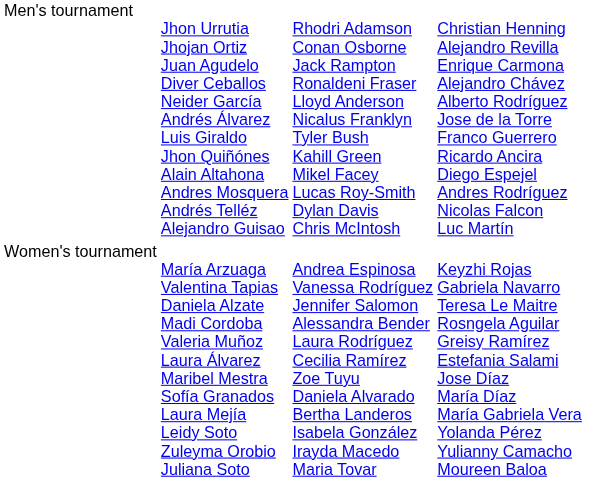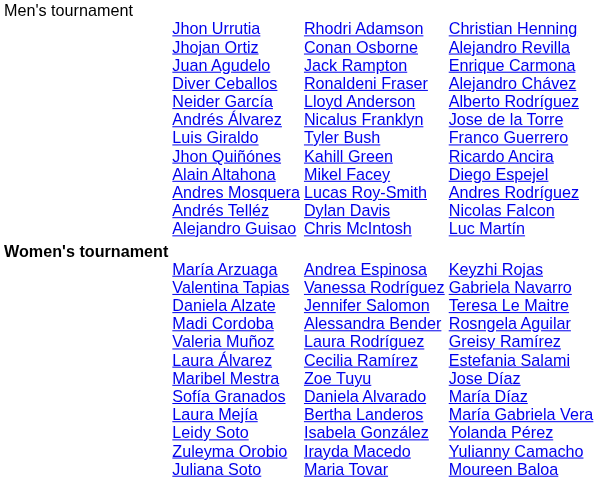Women's tournament | column 1: normal -> bold
